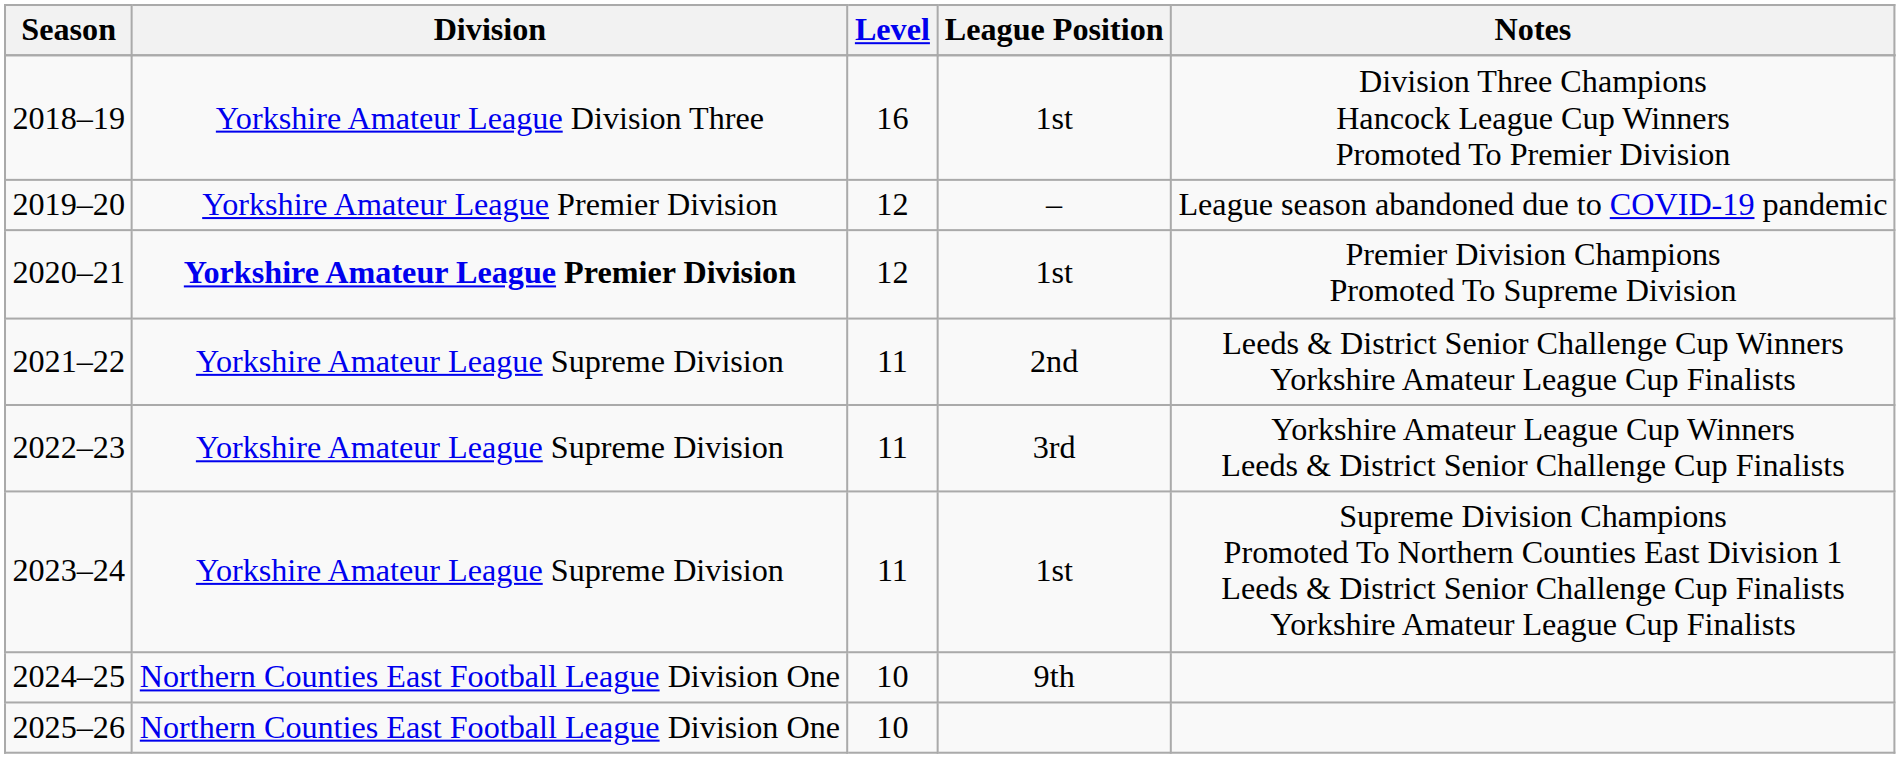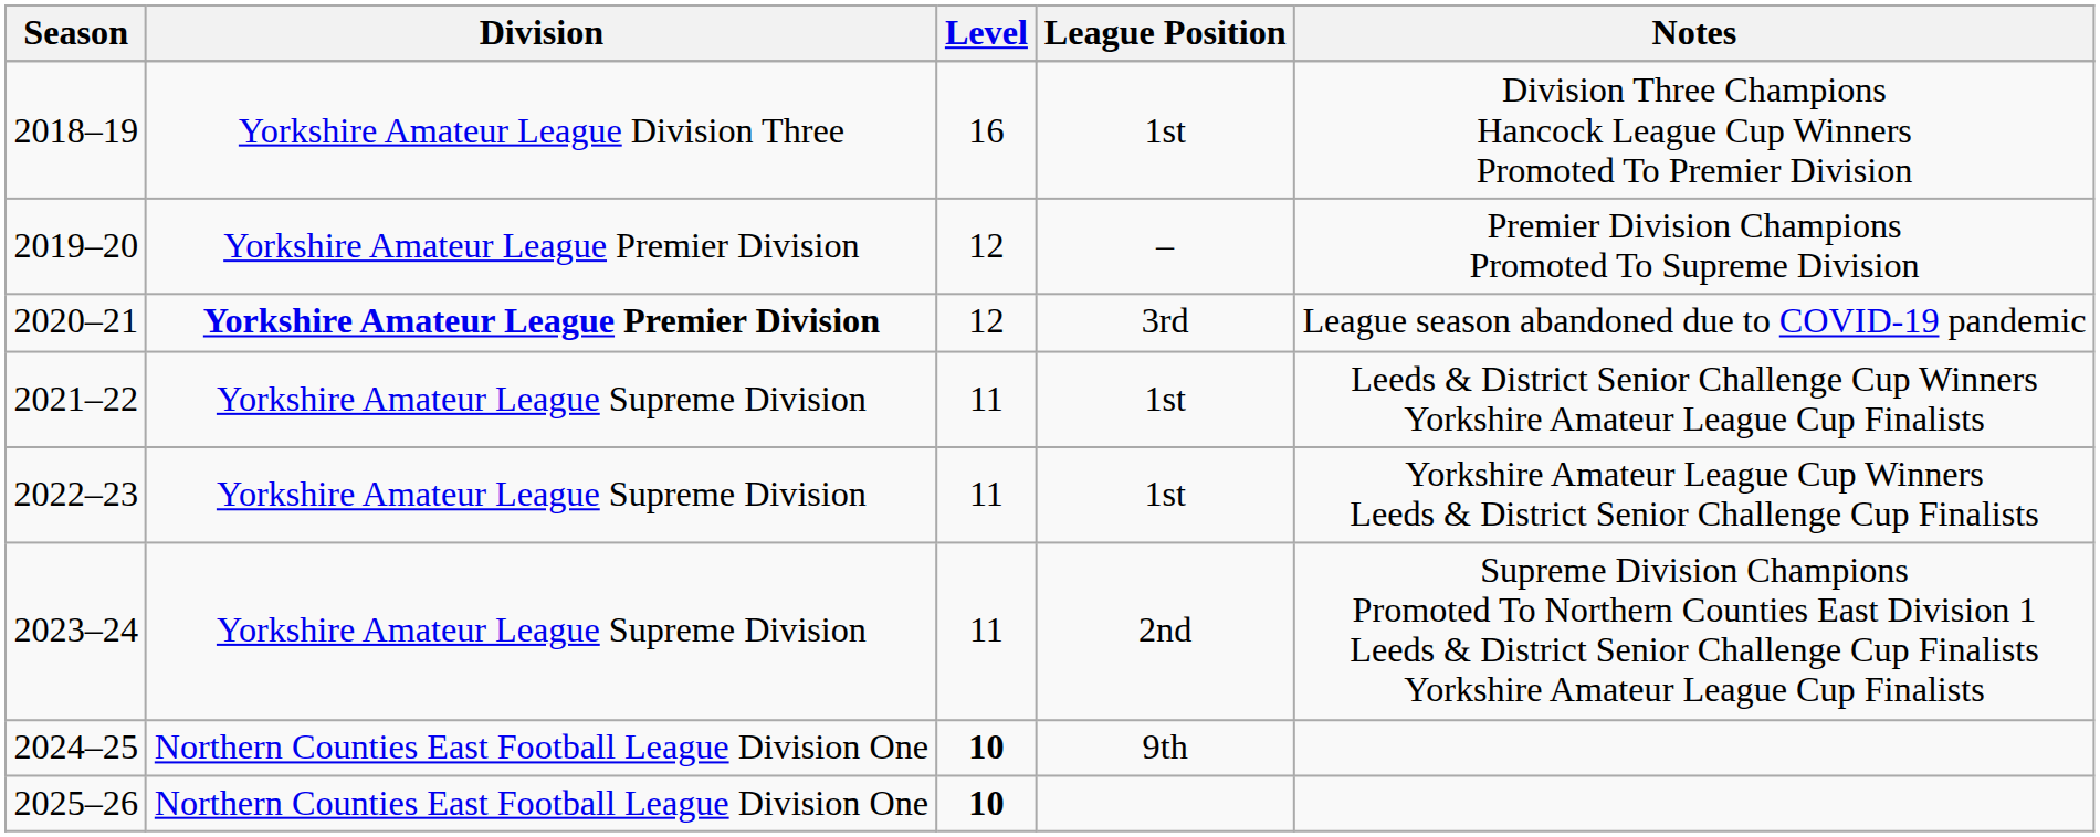2019–20 | Notes: League season abandoned due to COVID-19 pandemic -> Premier Division Champions Promoted To Supreme Division
2020–21 | League Position: 1st -> 3rd
2020–21 | Notes: Premier Division Champions Promoted To Supreme Division -> League season abandoned due to COVID-19 pandemic
2021–22 | League Position: 2nd -> 1st
2022–23 | League Position: 3rd -> 1st
2023–24 | League Position: 1st -> 2nd
2024–25 | Level: normal -> bold
2025–26 | Level: normal -> bold
